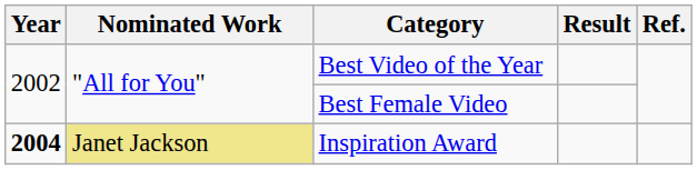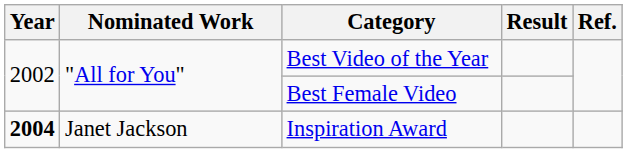Inspiration Award | Nominated Work: khaki background -> no background
